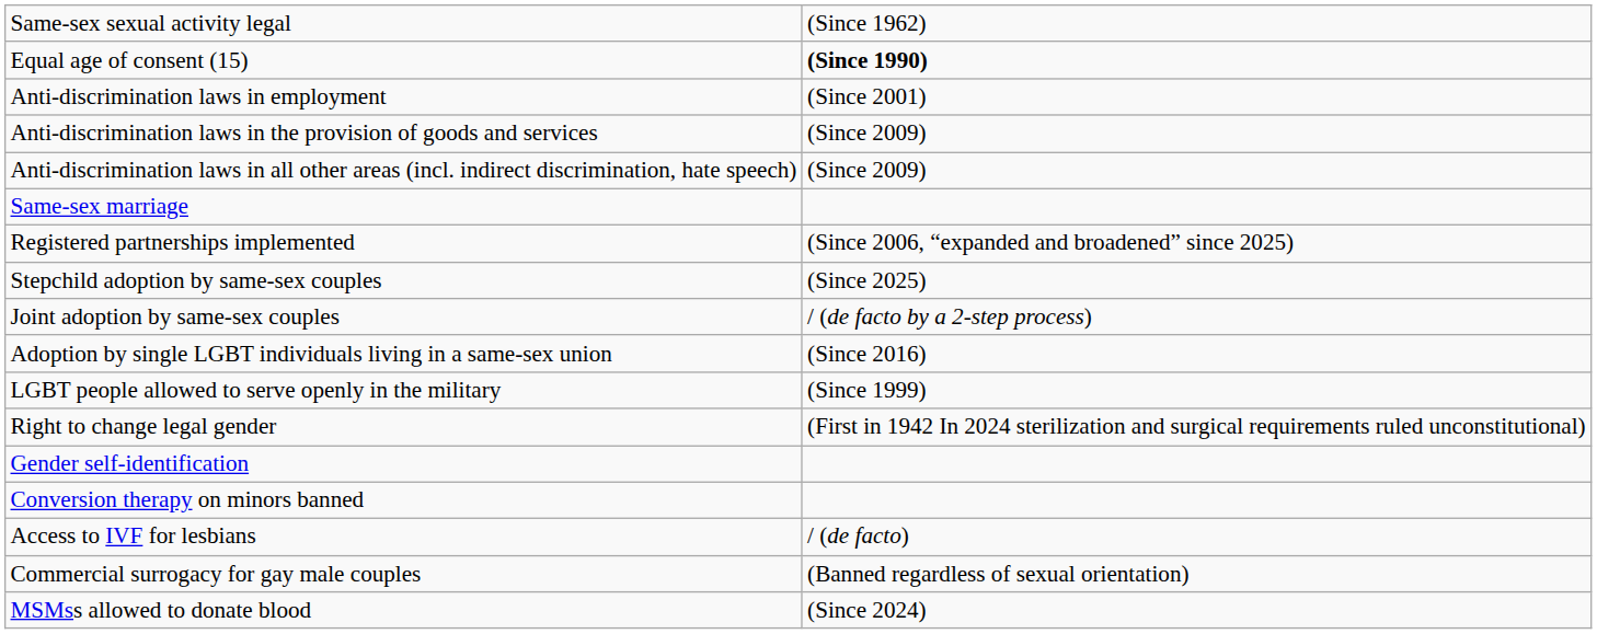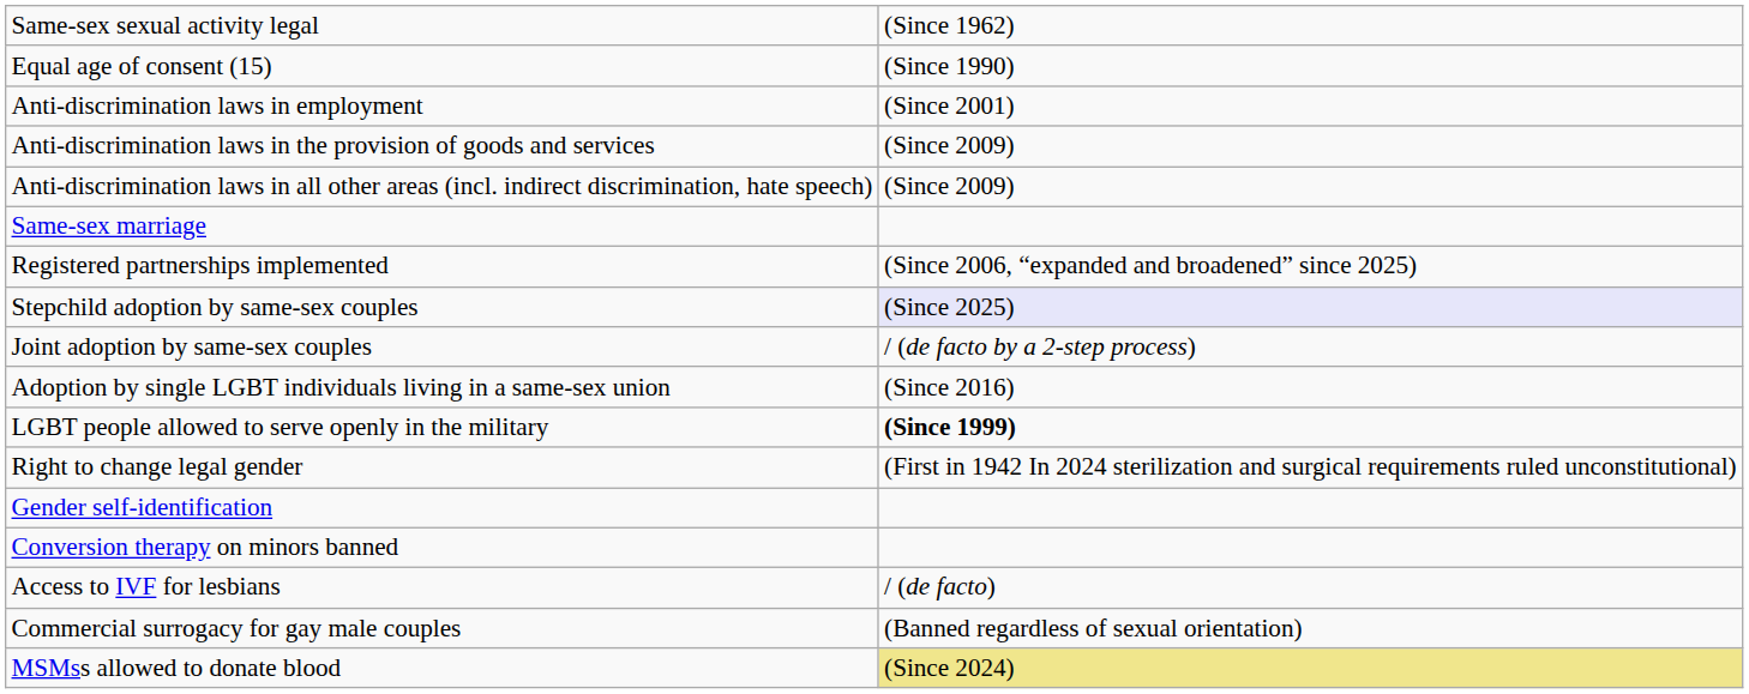Equal age of consent (15) | column 2: bold -> normal
Stepchild adoption by same-sex couples | column 2: no background -> lavender background
LGBT people allowed to serve openly in the military | column 2: normal -> bold
MSMss allowed to donate blood | column 2: no background -> khaki background
